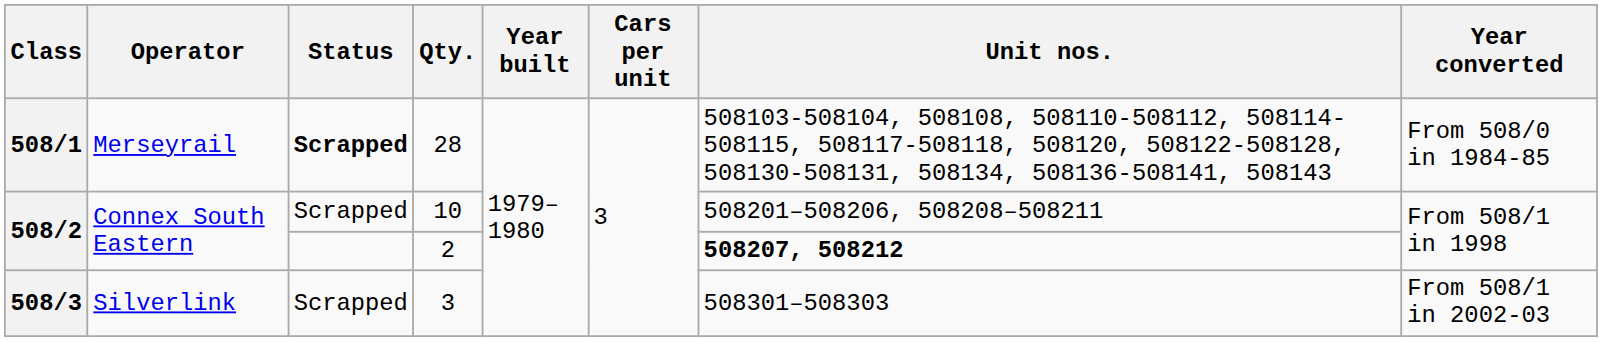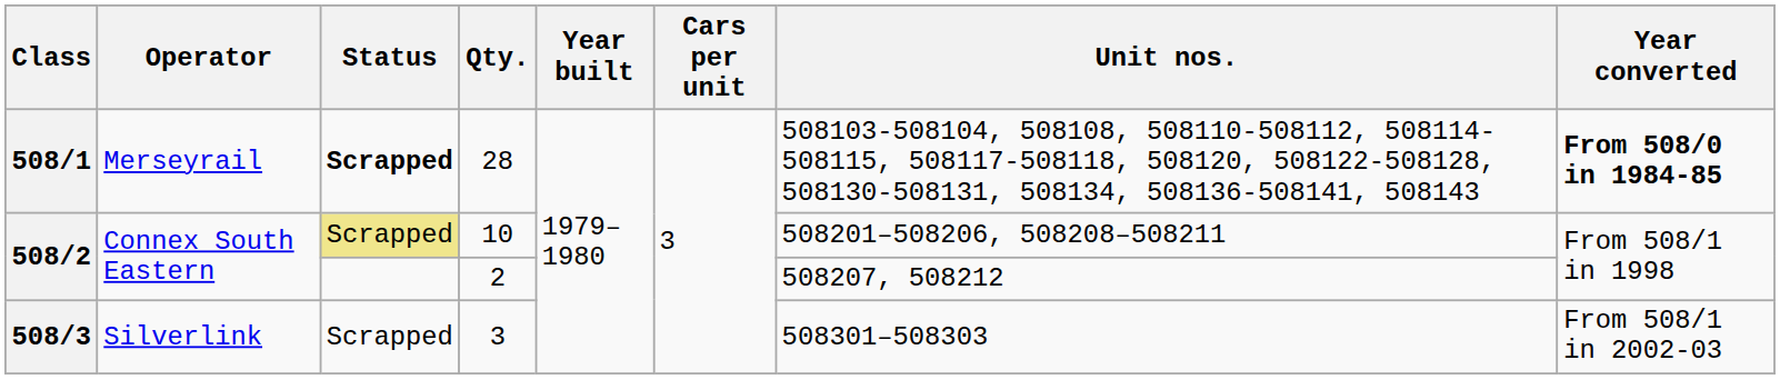28 | Year converted: normal -> bold
10 | Status: no background -> khaki background
2 | Unit nos.: bold -> normal
